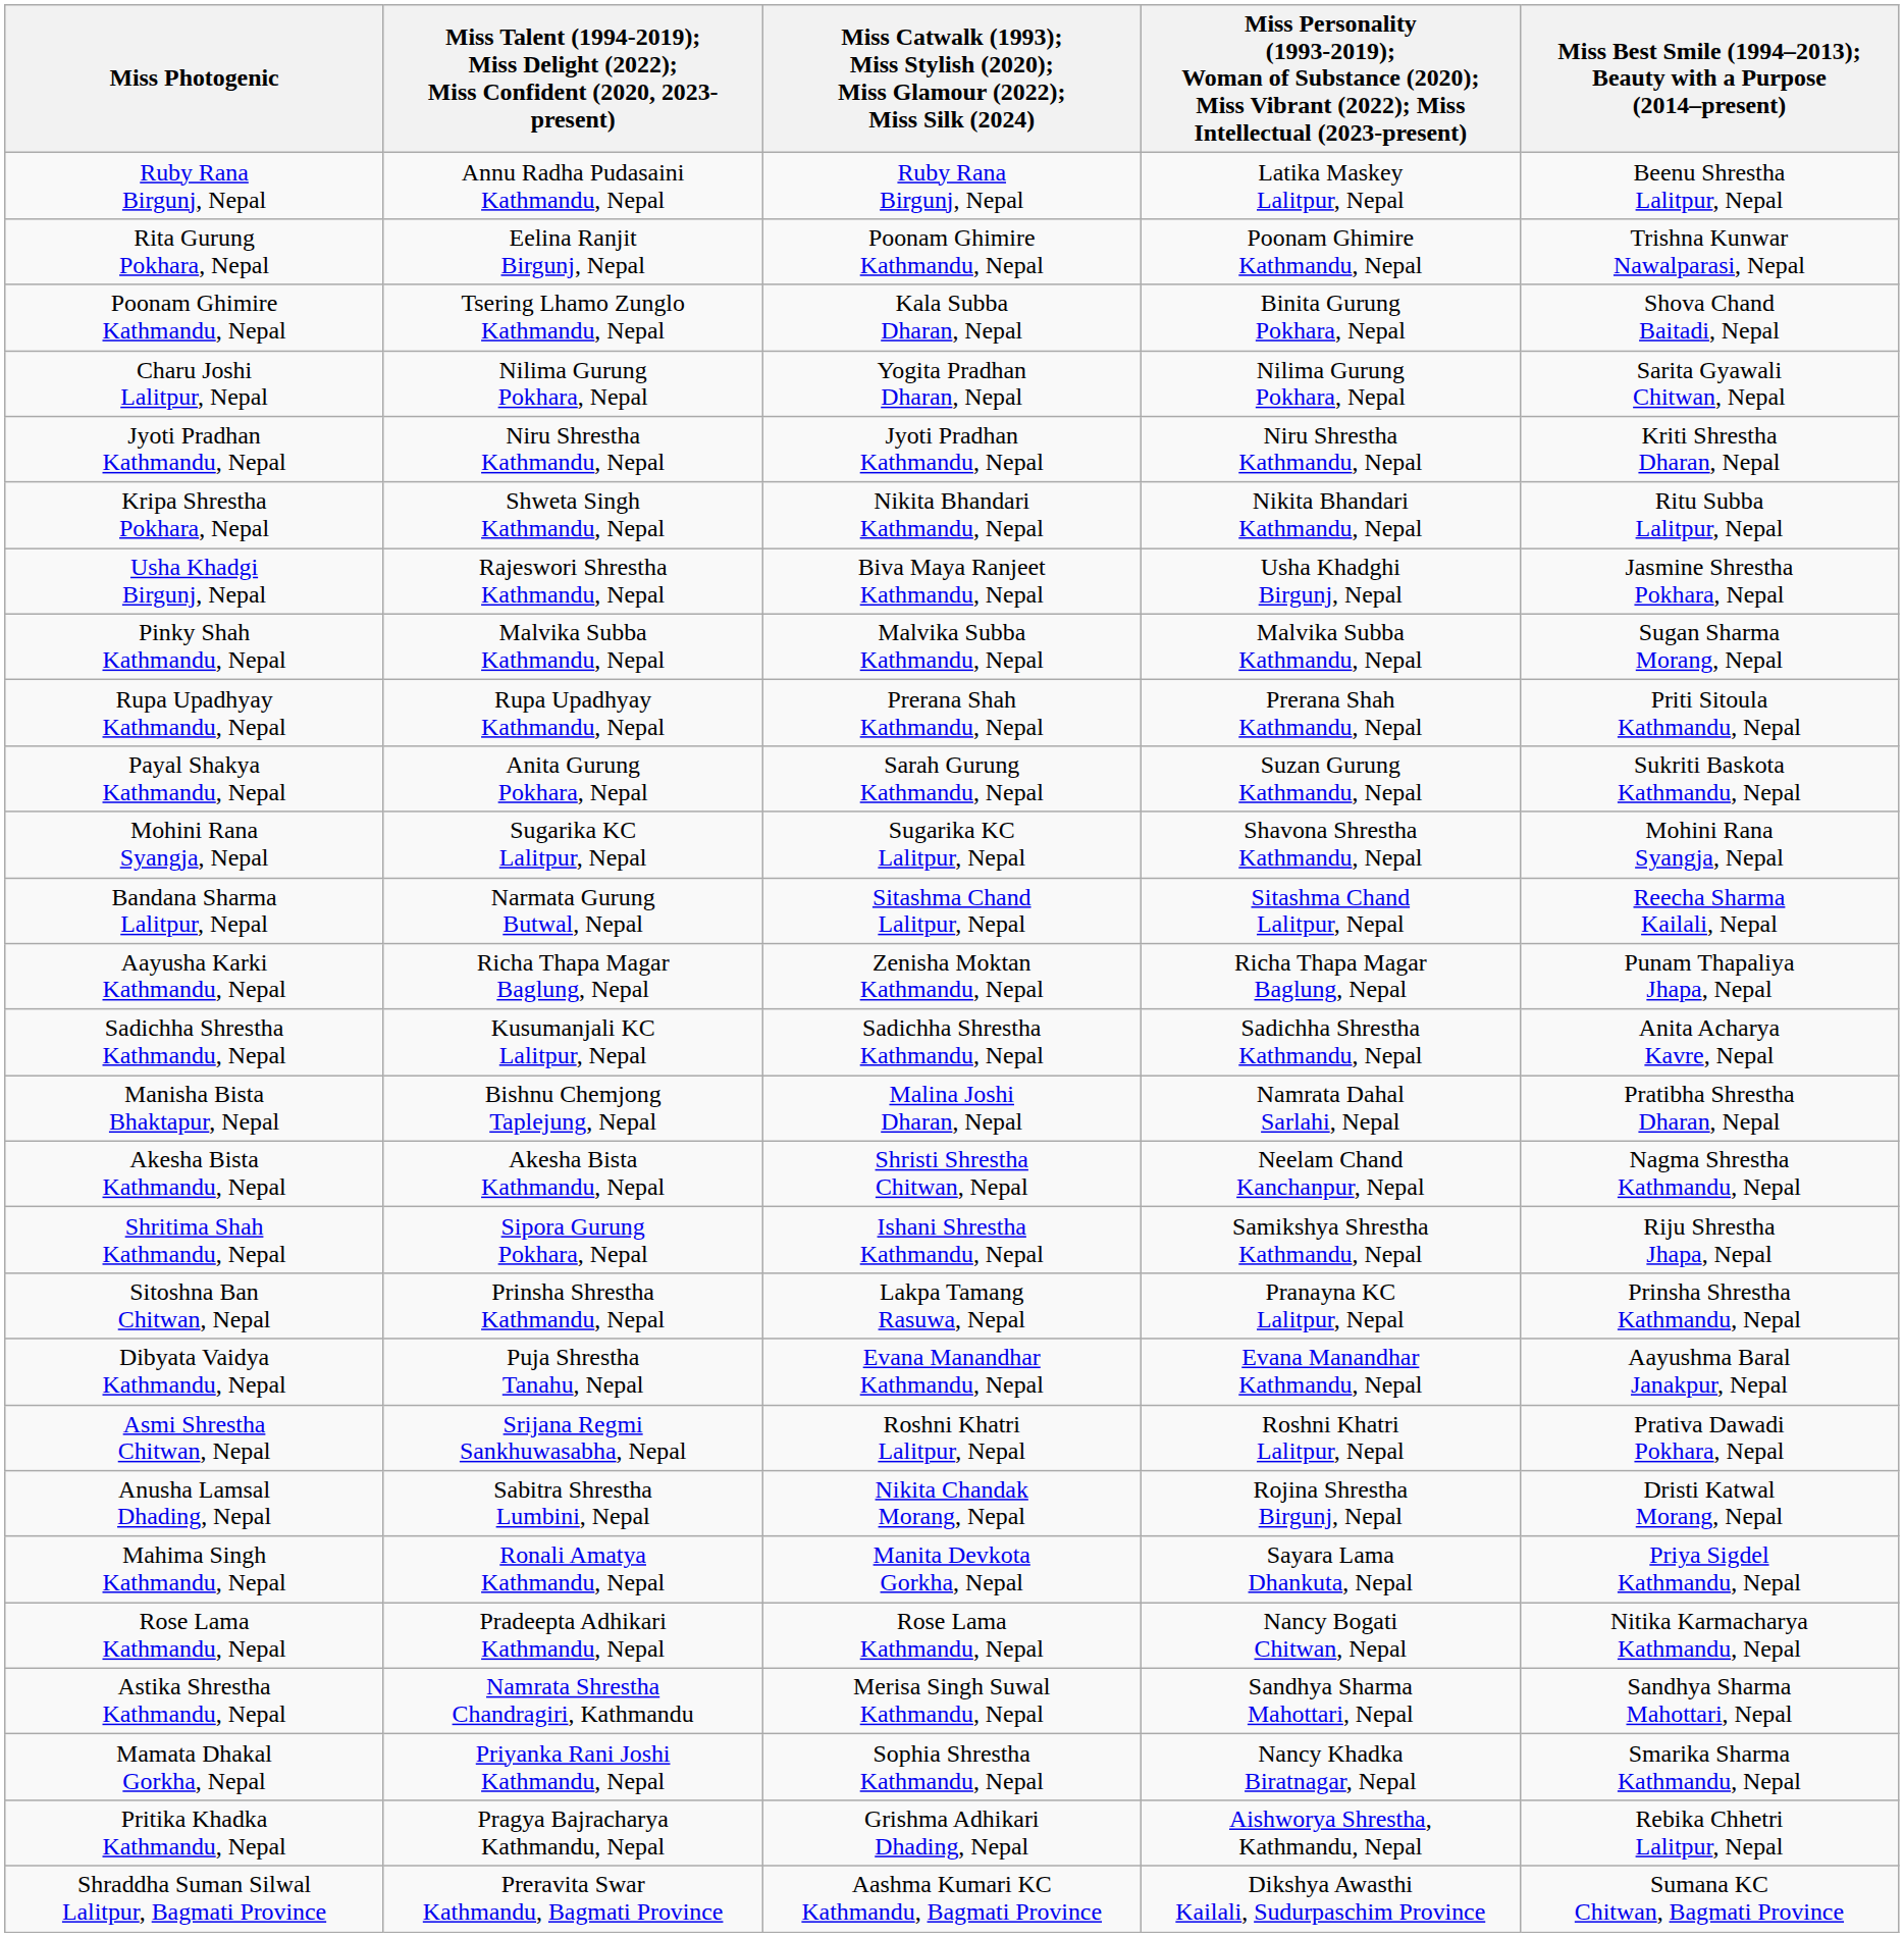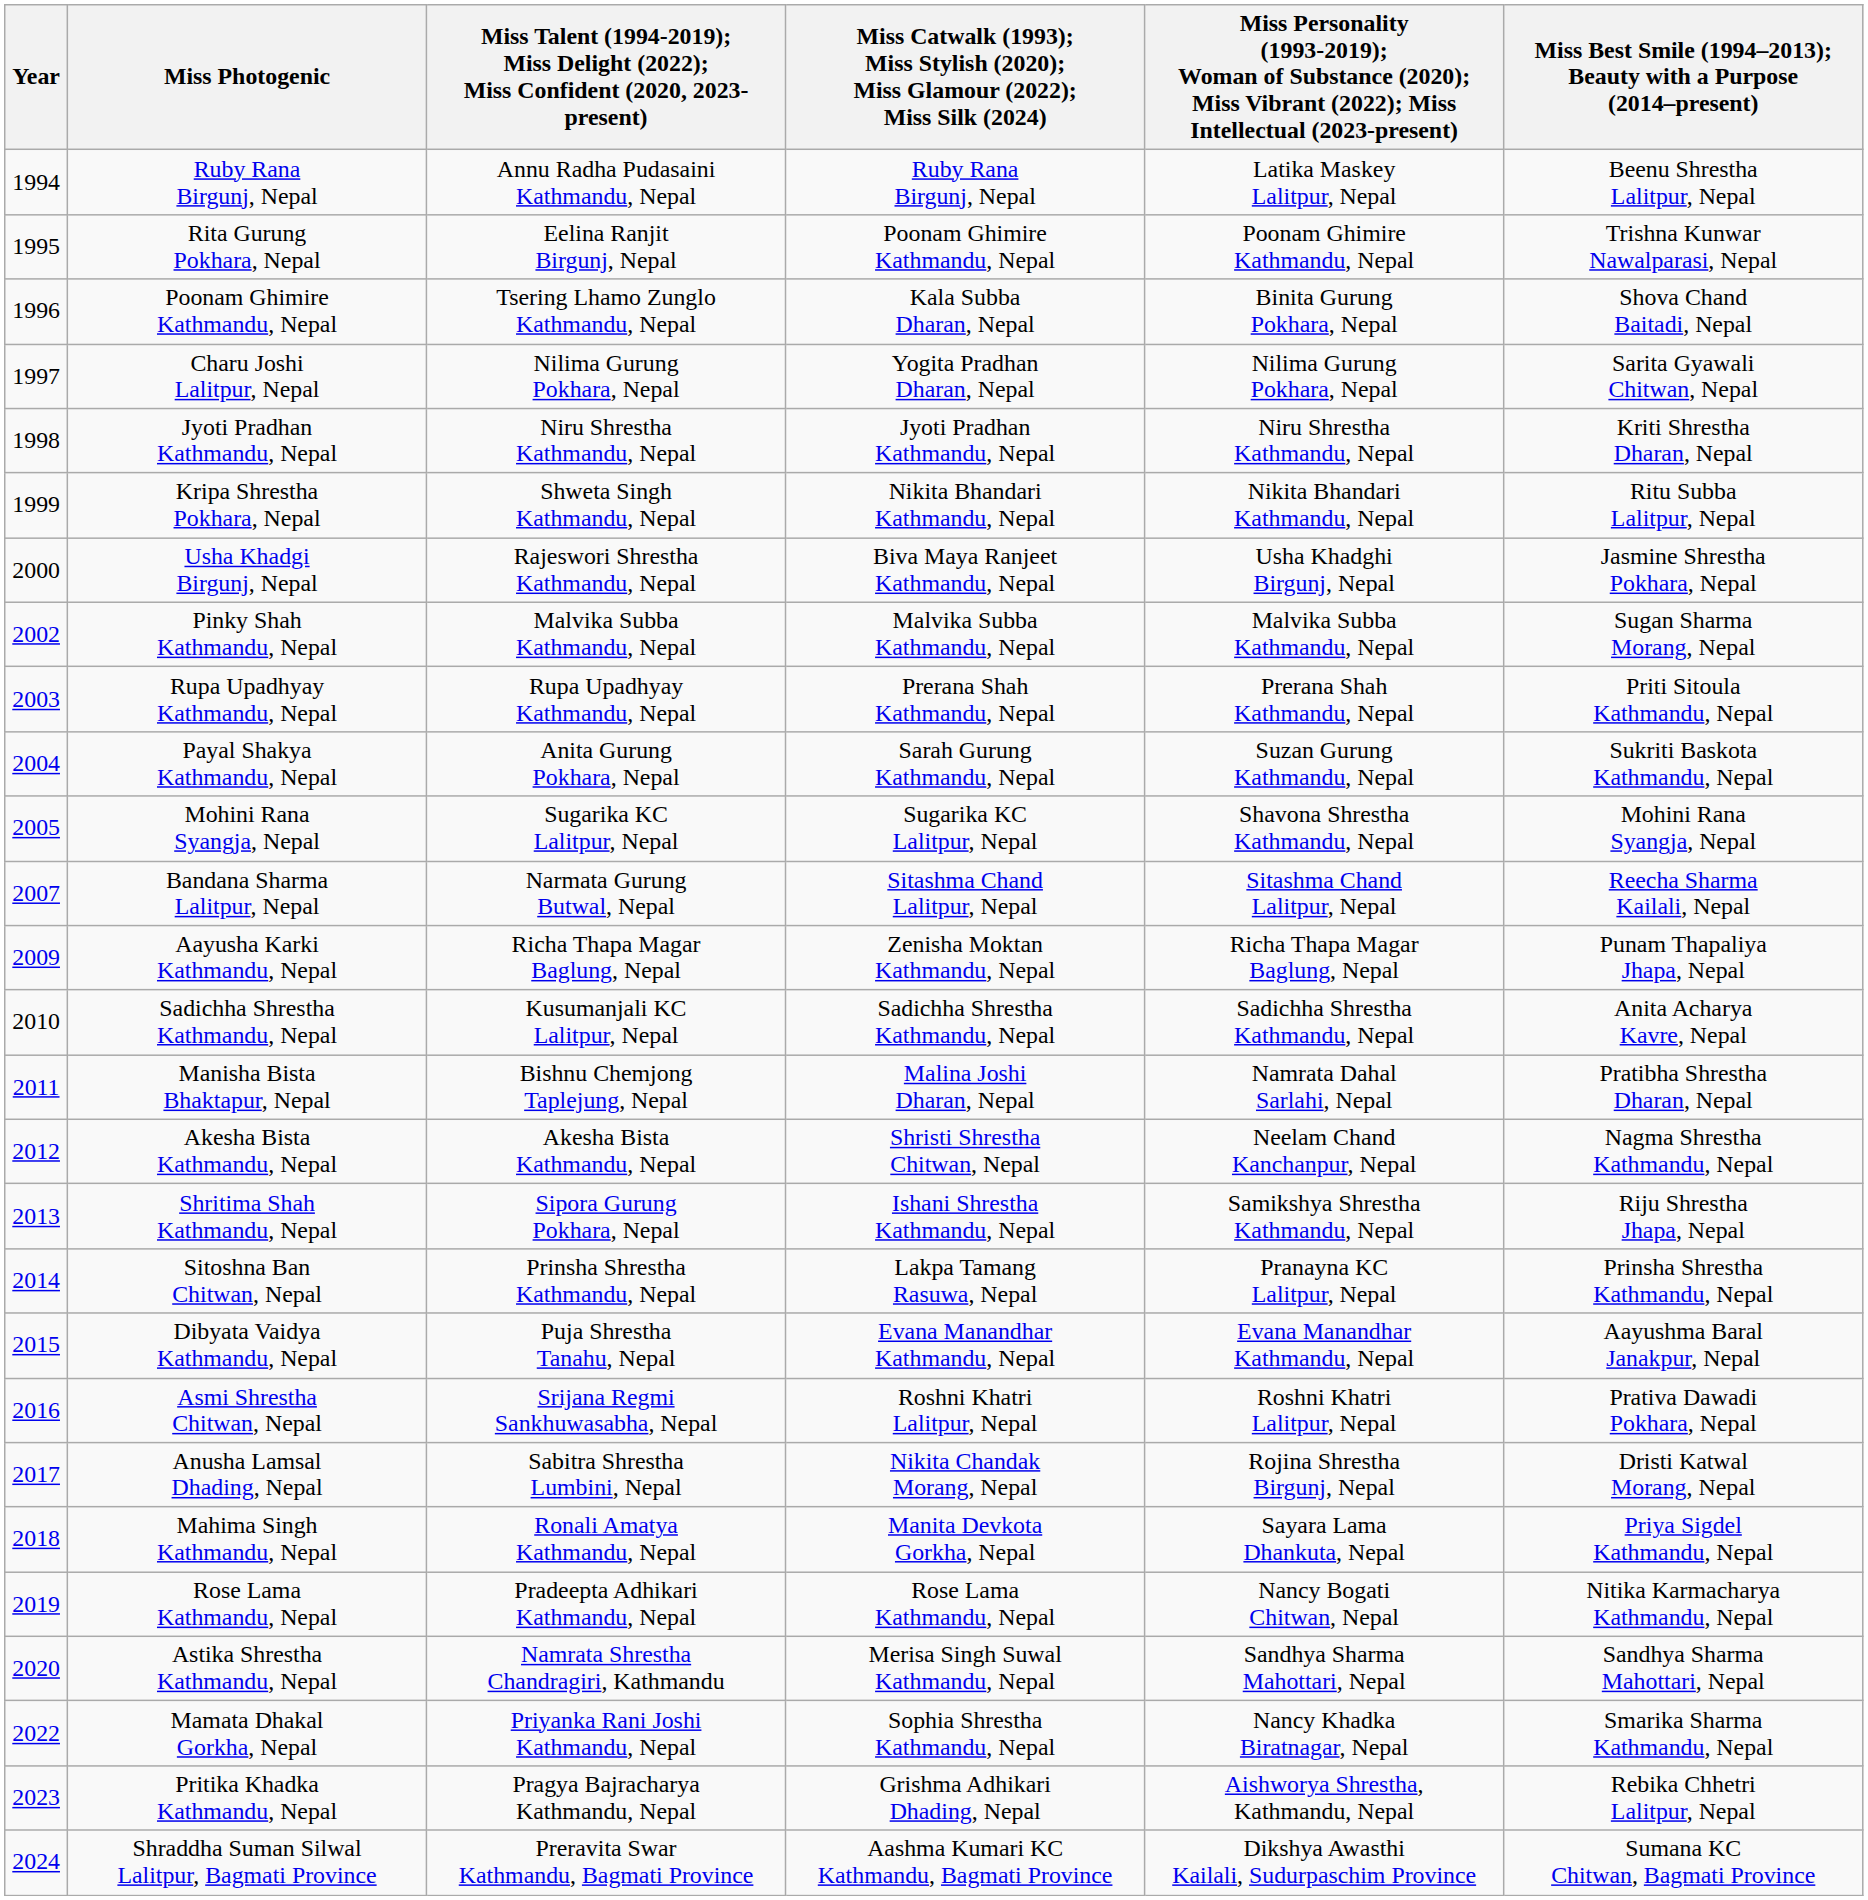+ column: Year | 1994 | 1995 | 1996 | 1997 | 1998 | 1999 | 2000 | 2002 | 2003 | 2004 | 2005 | 2007 | 2009 | 2010 | 2011 | 2012 | 2013 | 2014 | 2015 | 2016 | 2017 | 2018 | 2019 | 2020 | 2022 | 2023 | 2024
